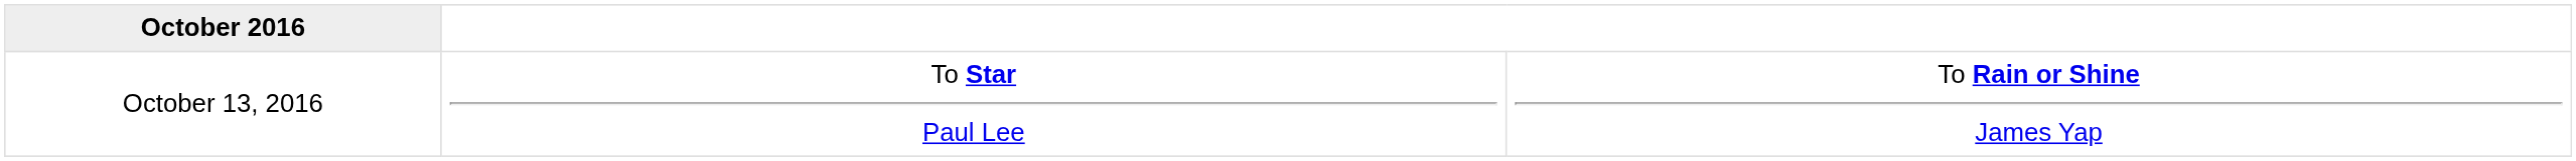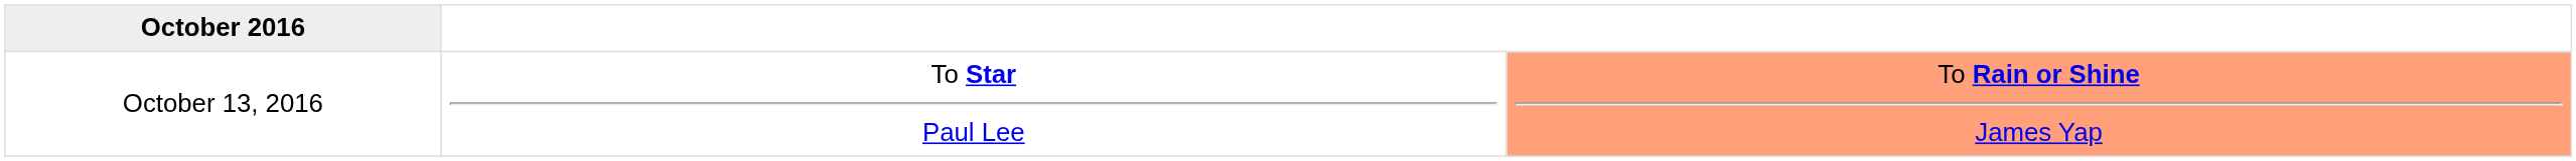October 13, 2016 | column 3: no background -> lightsalmon background
